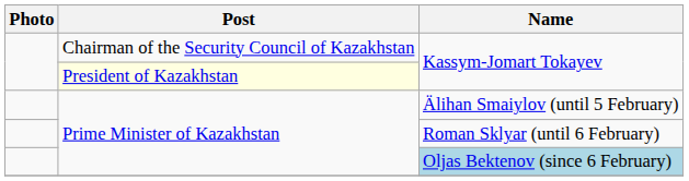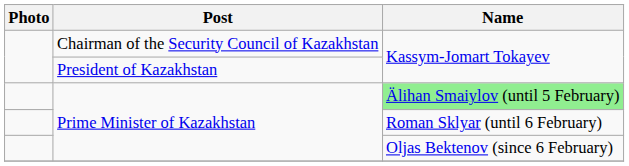President of Kazakhstan / Kassym-Jomart Tokayev | Post: lightyellow background -> no background
Älihan Smaiylov (until 5 February) | Name: no background -> lightgreen background
Oljas Bektenov (since 6 February) | Name: lightblue background -> no background
